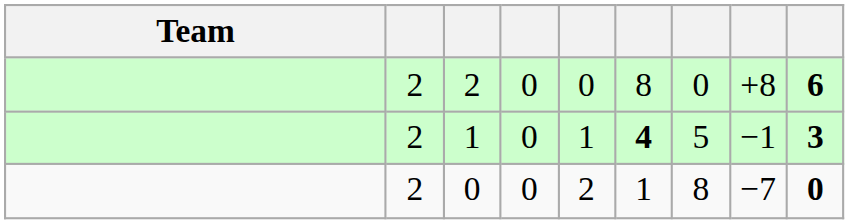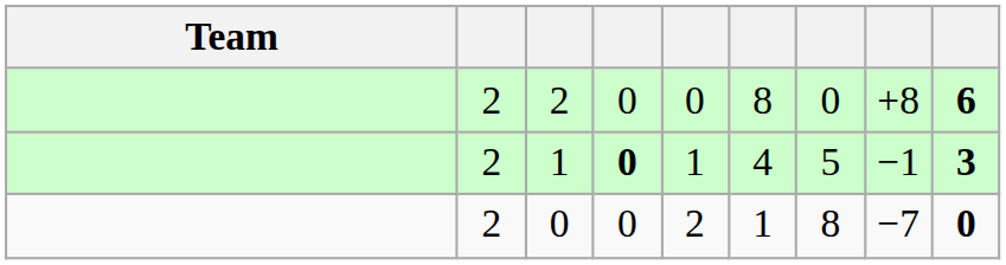row 3 | column 4: normal -> bold
row 3 | column 6: bold -> normal
